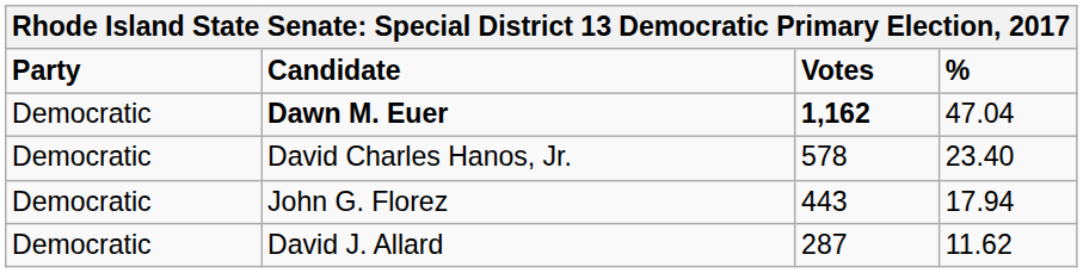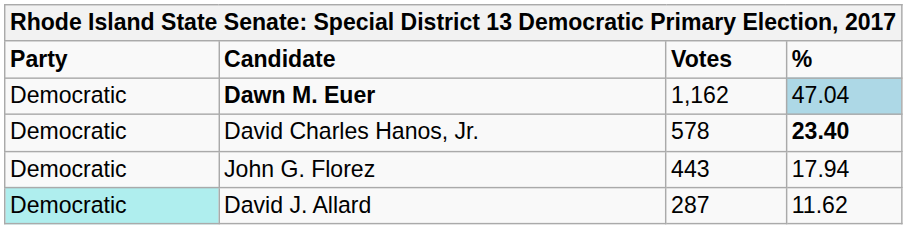Dawn M. Euer | Votes: bold -> normal
Dawn M. Euer | %: no background -> lightblue background
David Charles Hanos, Jr. | %: normal -> bold
David J. Allard | Party: no background -> paleturquoise background
